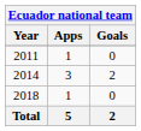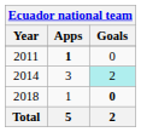2011 | Apps: normal -> bold
2014 | Goals: no background -> paleturquoise background
2018 | Goals: normal -> bold
